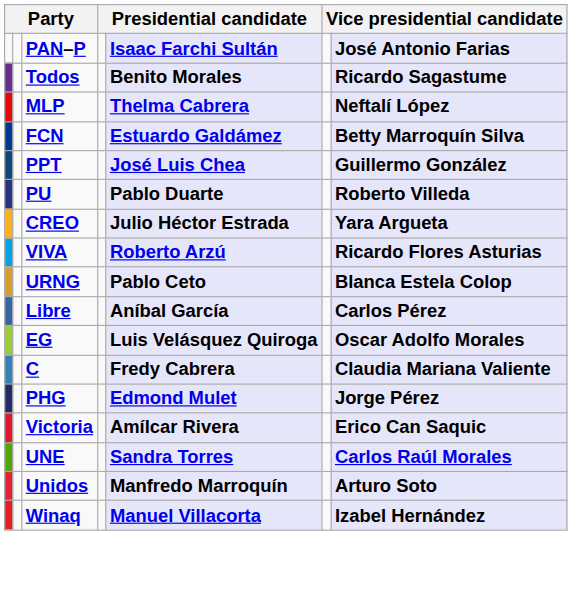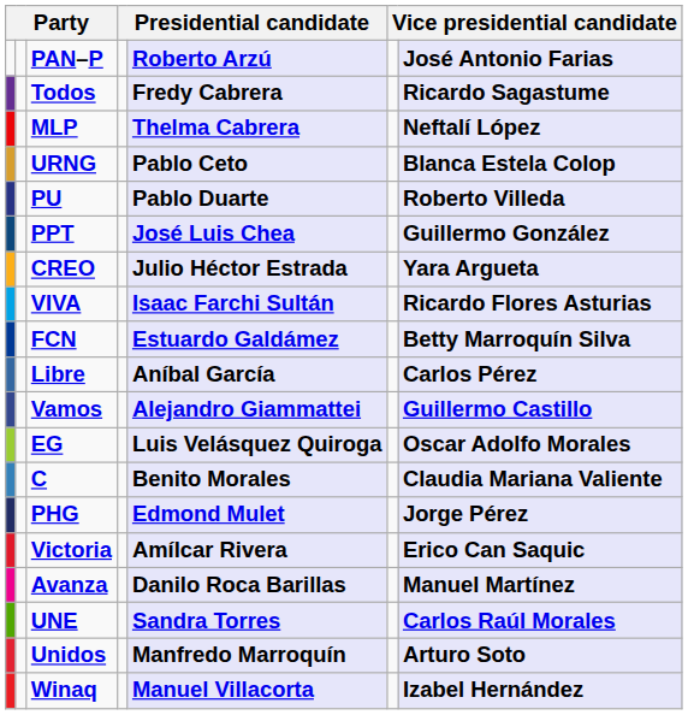PAN–P | column 5: Isaac Farchi Sultán -> Roberto Arzú
Todos | column 5: Benito Morales -> Fredy Cabrera
rows swapped: URNG <-> FCN
rows swapped: PPT <-> PU
VIVA | column 5: Roberto Arzú -> Isaac Farchi Sultán
+ row: Vamos | Alejandro Giammattei | Guillermo Castillo
C | column 5: Fredy Cabrera -> Benito Morales
+ row: Avanza | Danilo Roca Barillas | Manuel Martínez
